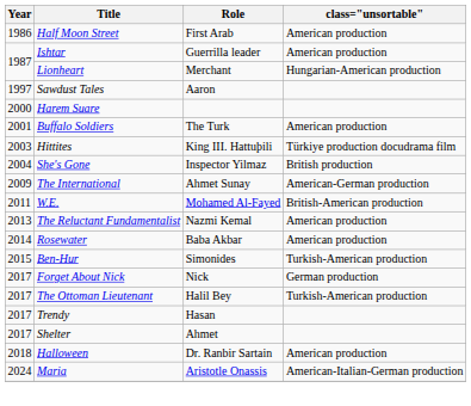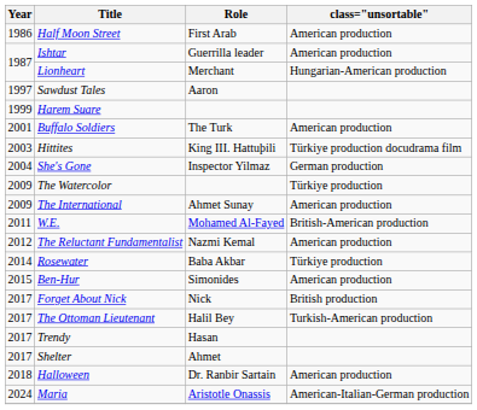Harem Suare | Year: 2000 -> 1999
She's Gone | class="unsortable": British production -> German production
+ row: 2009 | The Watercolor | Türkiye production
The International | class="unsortable": American-German production -> American production
The Reluctant Fundamentalist | Year: 2013 -> 2012
Rosewater | class="unsortable": American production -> Türkiye production
Ben-Hur | class="unsortable": Turkish-American production -> American production
Forget About Nick | class="unsortable": German production -> British production
